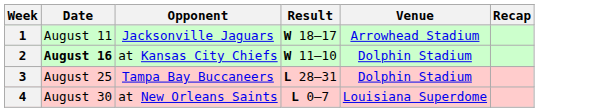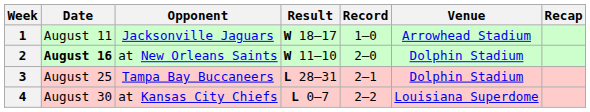+ column: Record | 1–0 | 2–0 | 2–1 | 2–2
2 | Opponent: at Kansas City Chiefs -> at New Orleans Saints
4 | Opponent: at New Orleans Saints -> at Kansas City Chiefs
